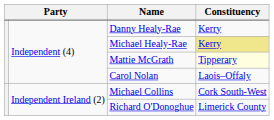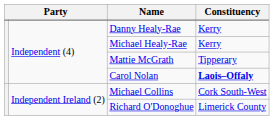Michael Healy-Rae | Constituency: khaki background -> no background
Mattie McGrath | Constituency: lightyellow background -> no background
Carol Nolan | Constituency: normal -> bold
